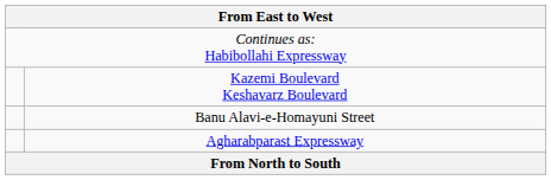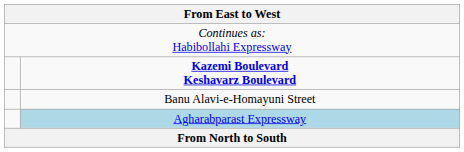Kazemi Boulevard Keshavarz Boulevard | column 2: normal -> bold
Agharabparast Expressway | column 2: no background -> lightblue background
